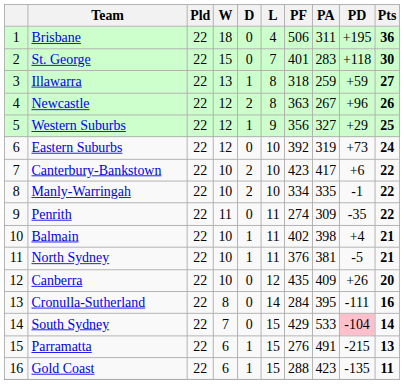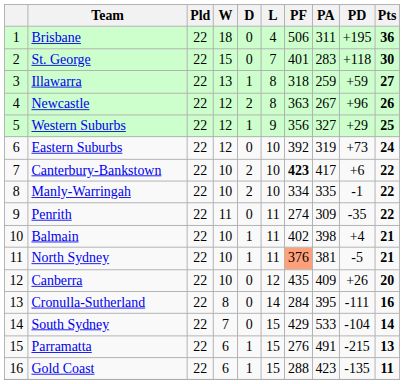Canterbury-Bankstown | PF: normal -> bold
North Sydney | PF: no background -> lightsalmon background
South Sydney | PD: pink background -> no background
